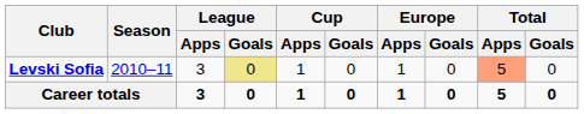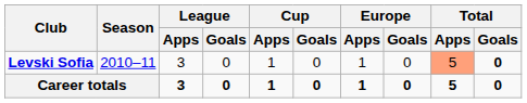Levski Sofia | League / Goals: khaki background -> no background
Levski Sofia | Total / Goals: normal -> bold
